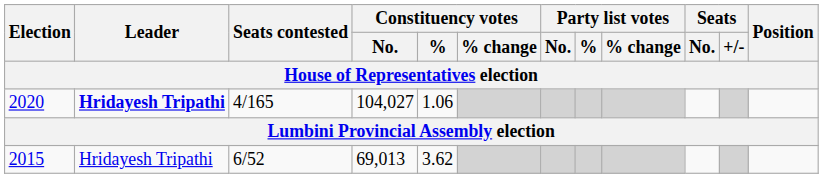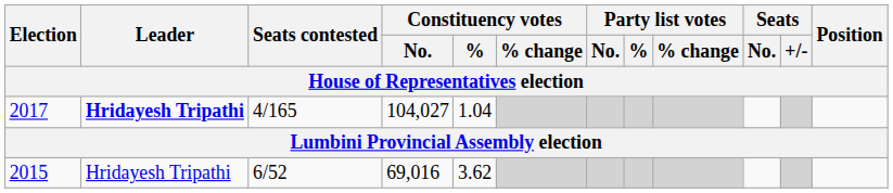4/165 | Election: 2020 -> 2017
4/165 | Constituency votes / %: 1.06 -> 1.04
6/52 | Constituency votes / No.: 69,013 -> 69,016
